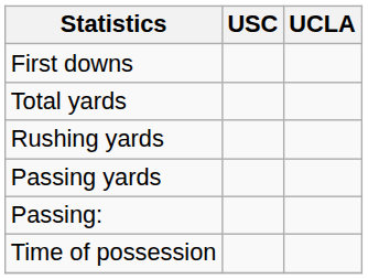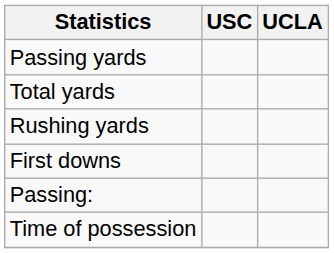rows swapped: First downs <-> Passing yards
